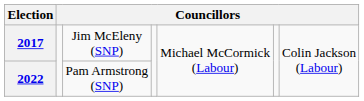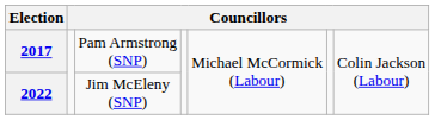2017 | column 3: Jim McEleny (SNP) -> Pam Armstrong (SNP)
2022 | column 3: Pam Armstrong (SNP) -> Jim McEleny (SNP)
